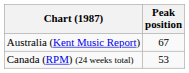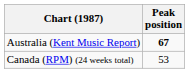Australia (Kent Music Report) | Peak position: normal -> bold
